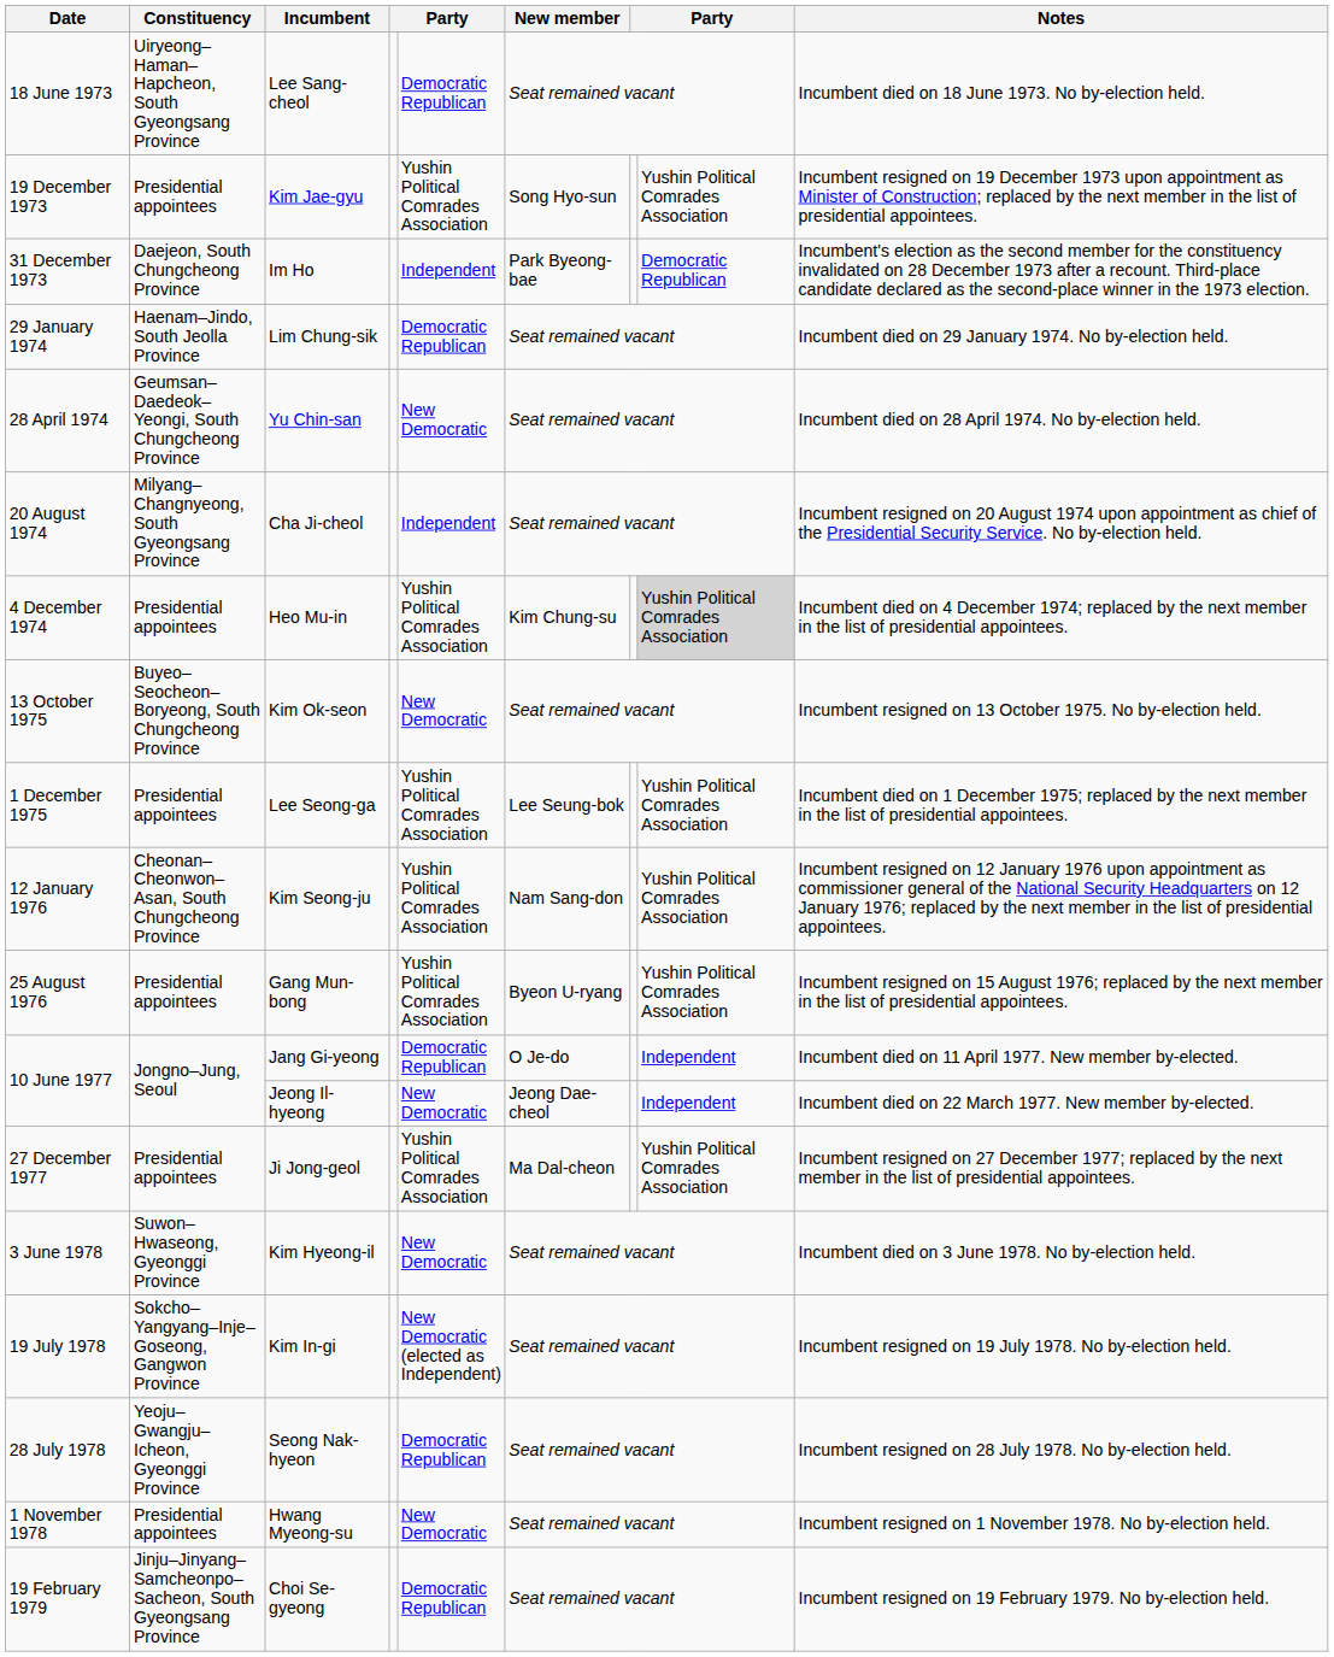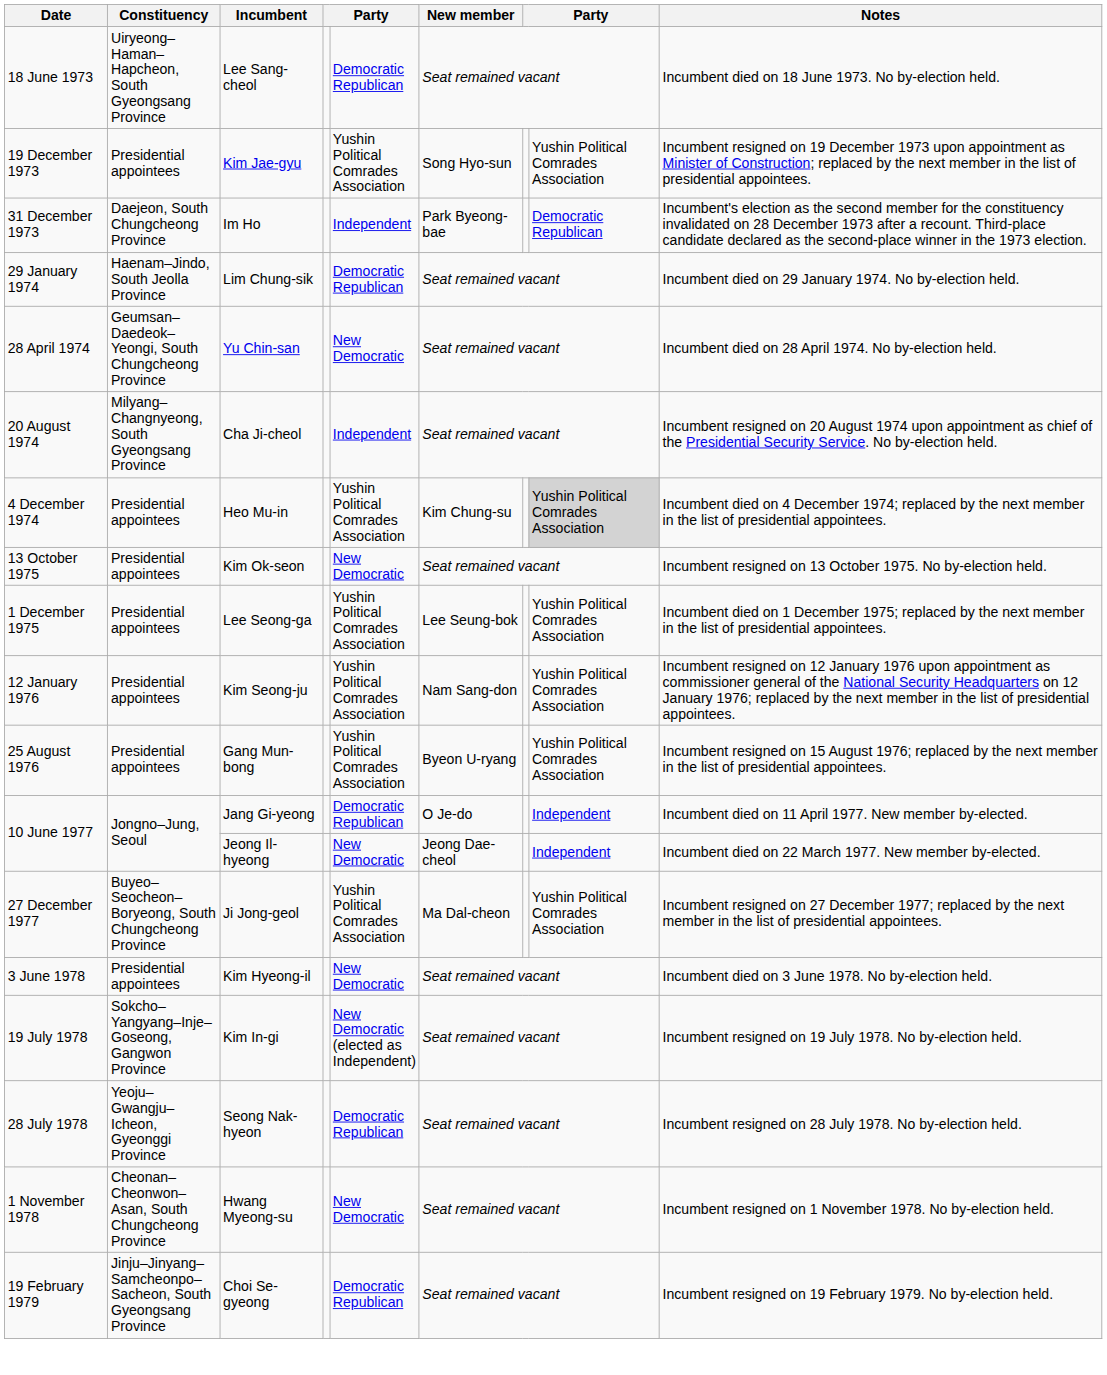Kim Ok-seon | Constituency: Buyeo–Seocheon–Boryeong, South Chungcheong Province -> Presidential appointees
Kim Seong-ju | Constituency: Cheonan–Cheonwon–Asan, South Chungcheong Province -> Presidential appointees
Ji Jong-geol | Constituency: Presidential appointees -> Buyeo–Seocheon–Boryeong, South Chungcheong Province
Kim Hyeong-il | Constituency: Suwon–Hwaseong, Gyeonggi Province -> Presidential appointees
Hwang Myeong-su | Constituency: Presidential appointees -> Cheonan–Cheonwon–Asan, South Chungcheong Province
